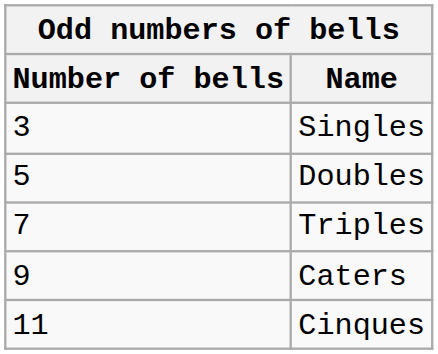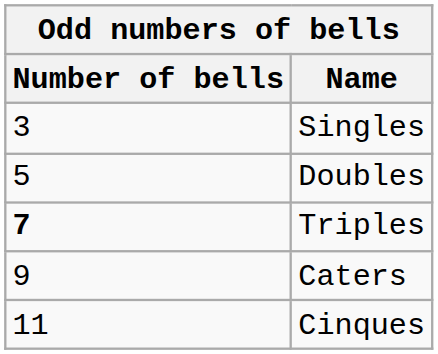Triples | Number of bells: normal -> bold
